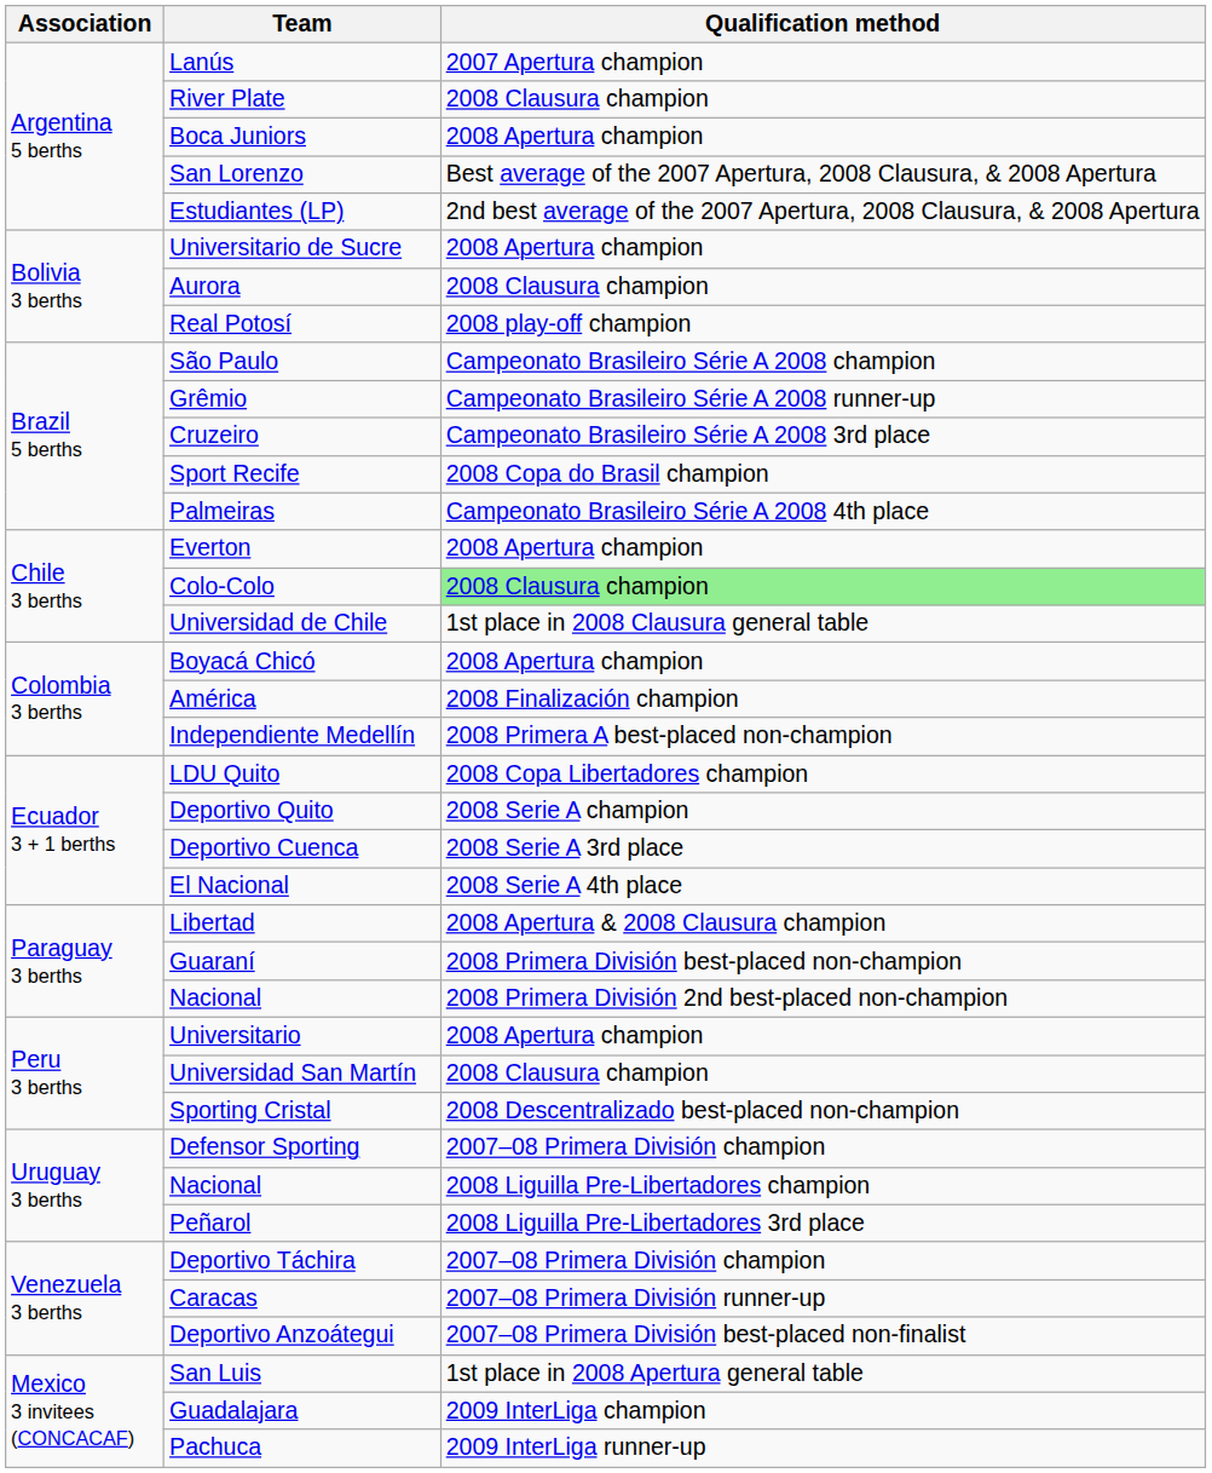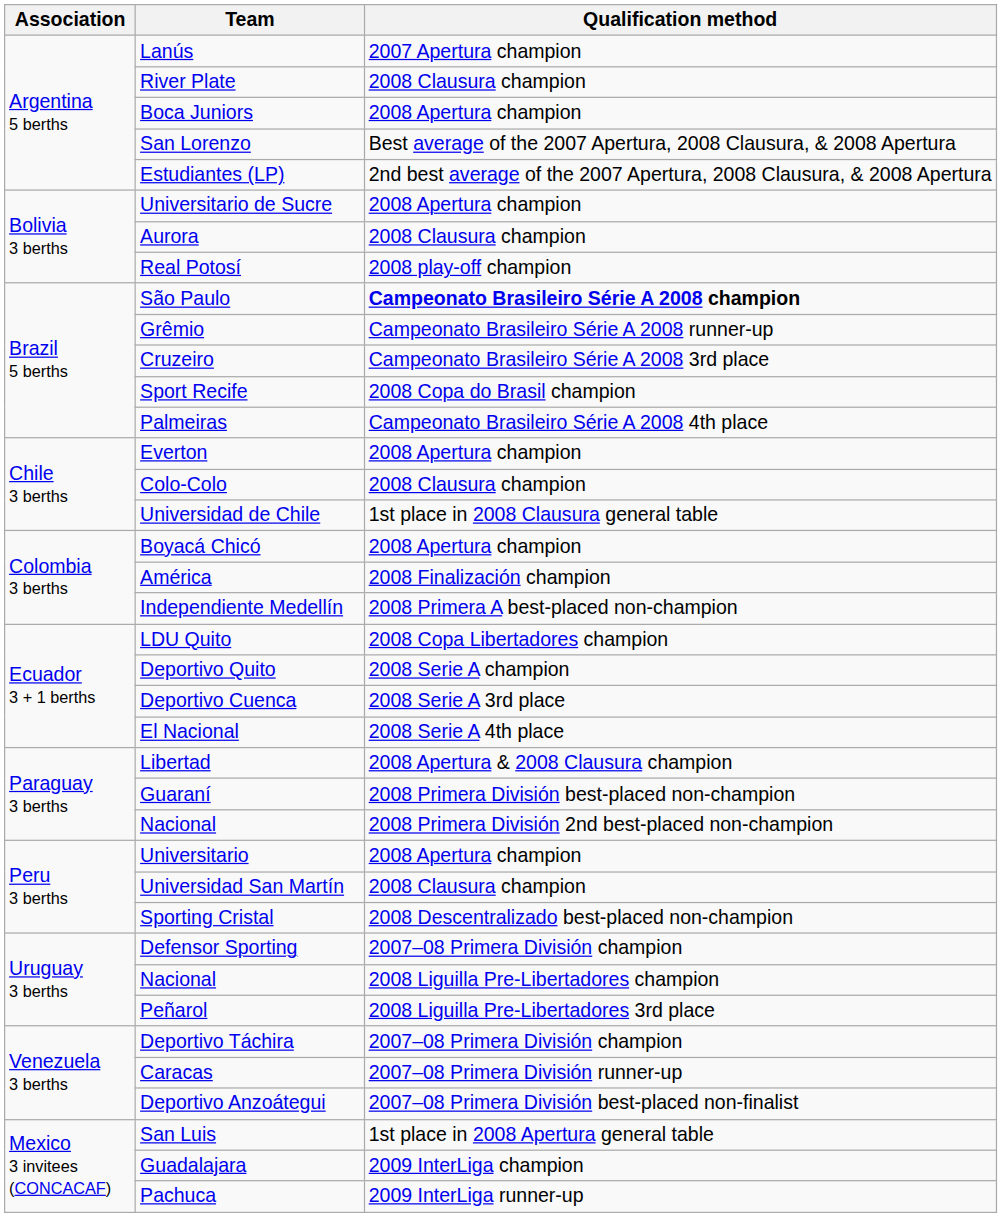São Paulo | Qualification method: normal -> bold
Colo-Colo | Qualification method: lightgreen background -> no background
